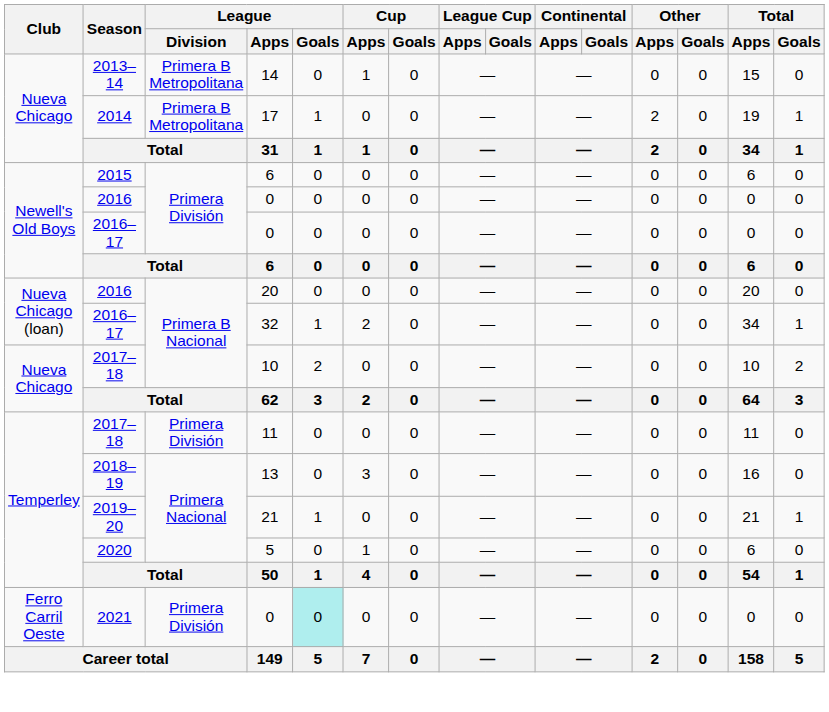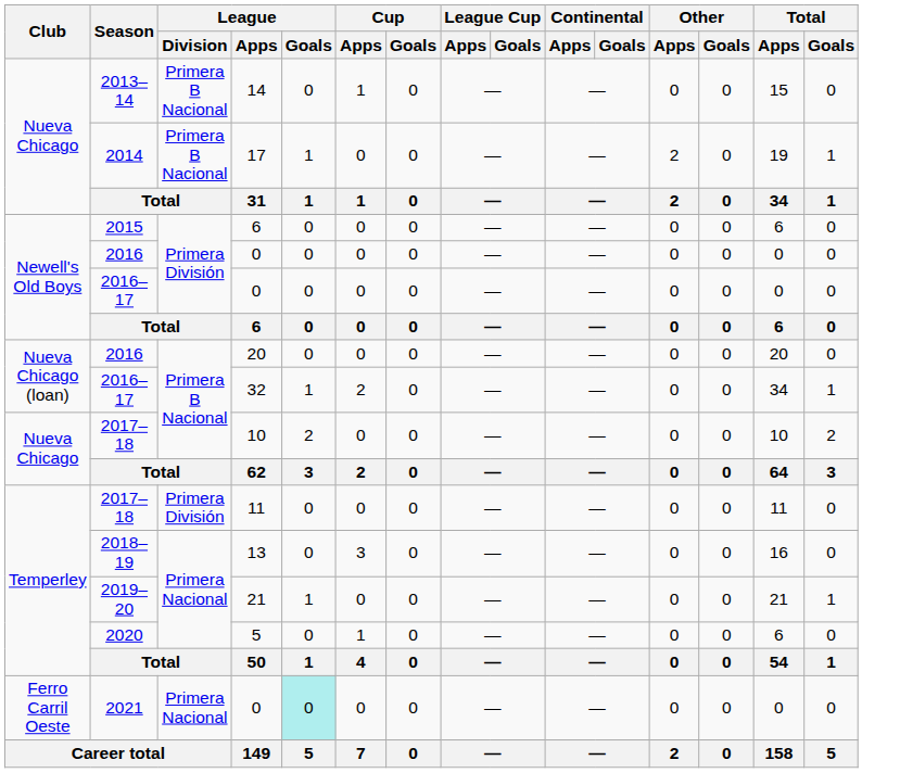14 | League / Division: Primera B Metropolitana -> Primera B Nacional
17 | League / Division: Primera B Metropolitana -> Primera B Nacional
2021 / 0 | League / Division: Primera División -> Primera Nacional
